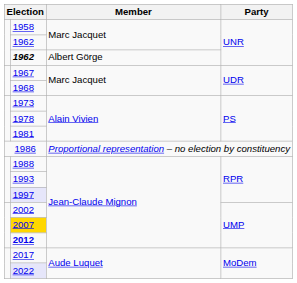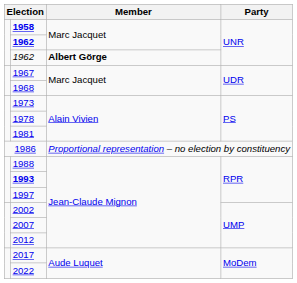1958 | column 2: normal -> bold
1962 / Marc Jacquet | column 2: normal -> bold
1962 / Albert Görge | column 2: bold -> normal
1962 / Albert Görge | Member: normal -> bold
1993 | column 2: normal -> bold
1997 | column 2: lavender background -> no background
2007 | column 2: gold background -> no background
2012 | column 2: bold -> normal
2022 | column 2: lavender background -> no background
